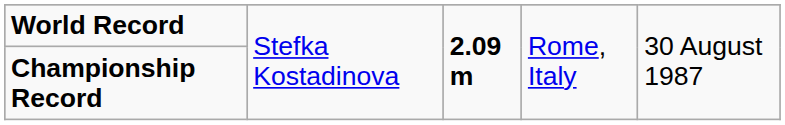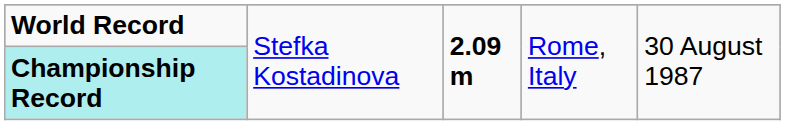Championship Record | column 1: no background -> paleturquoise background
